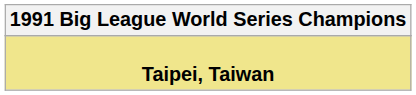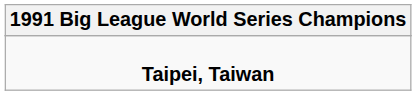row 2 | column 1: khaki background -> no background
